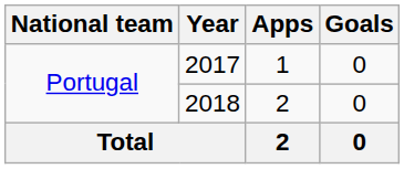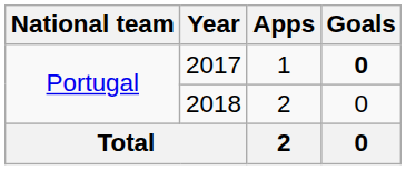2017 | Goals: normal -> bold
